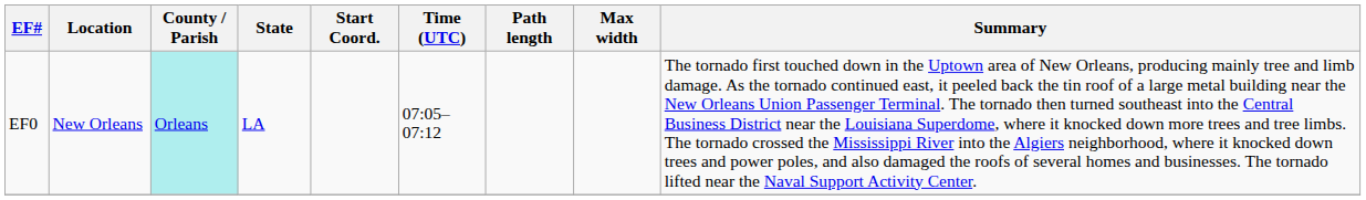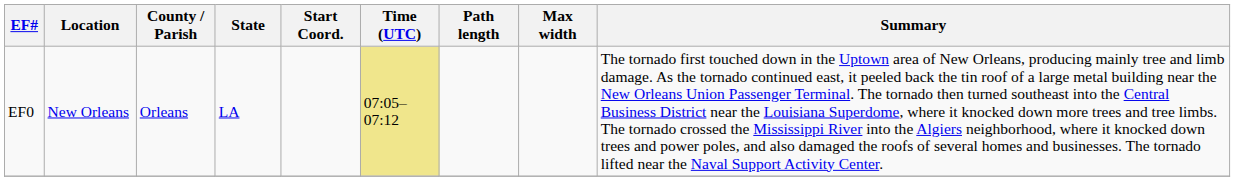EF0 | County / Parish: paleturquoise background -> no background
EF0 | Time (UTC): no background -> khaki background
